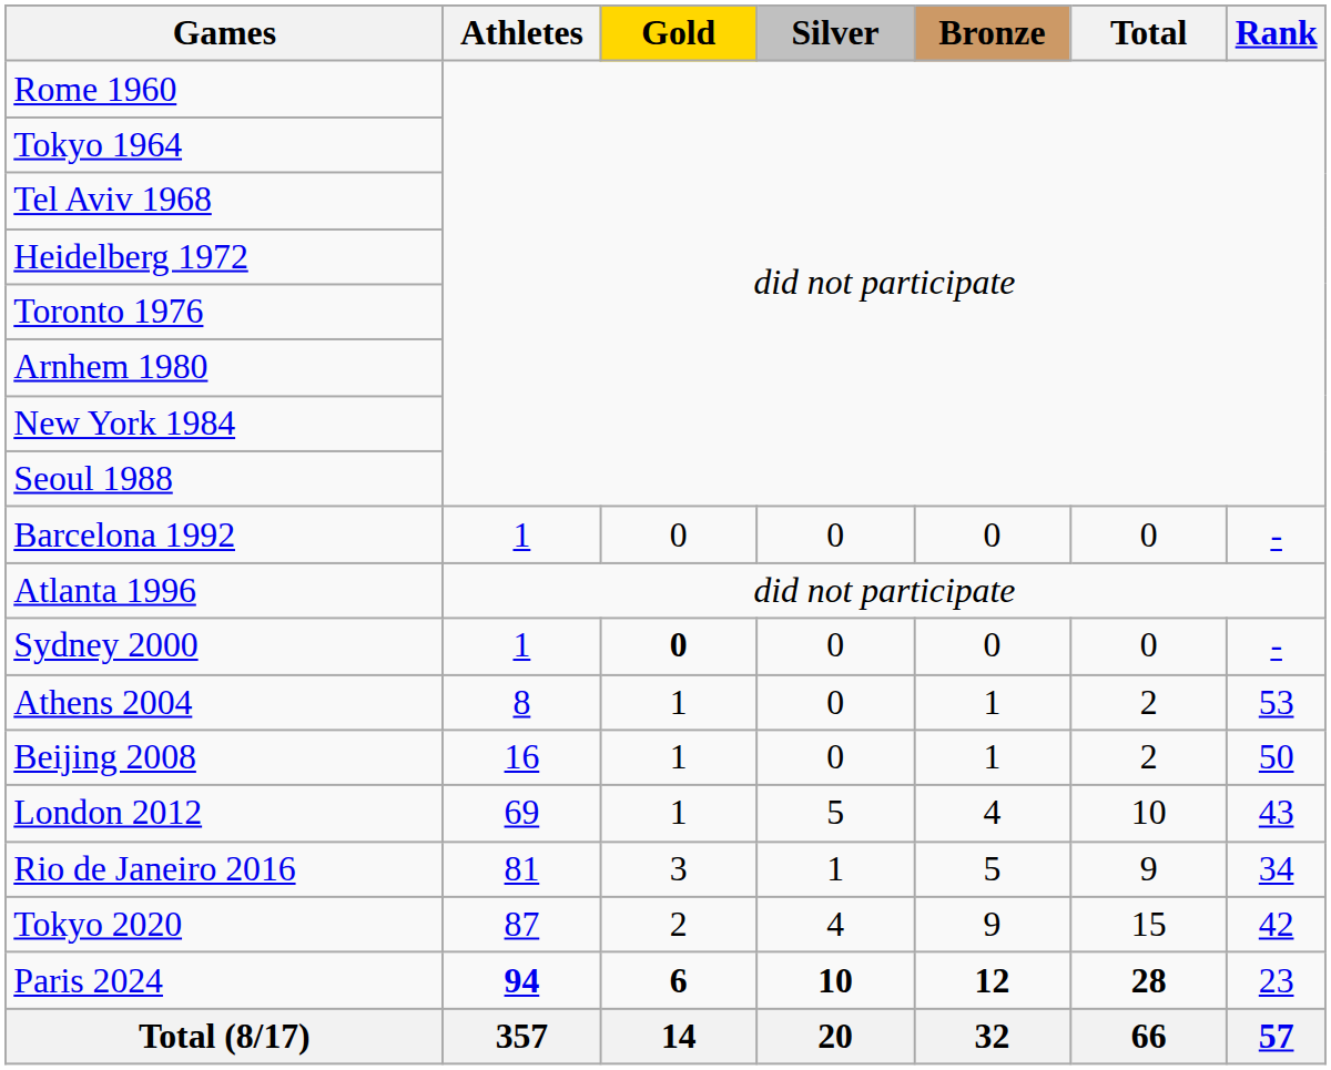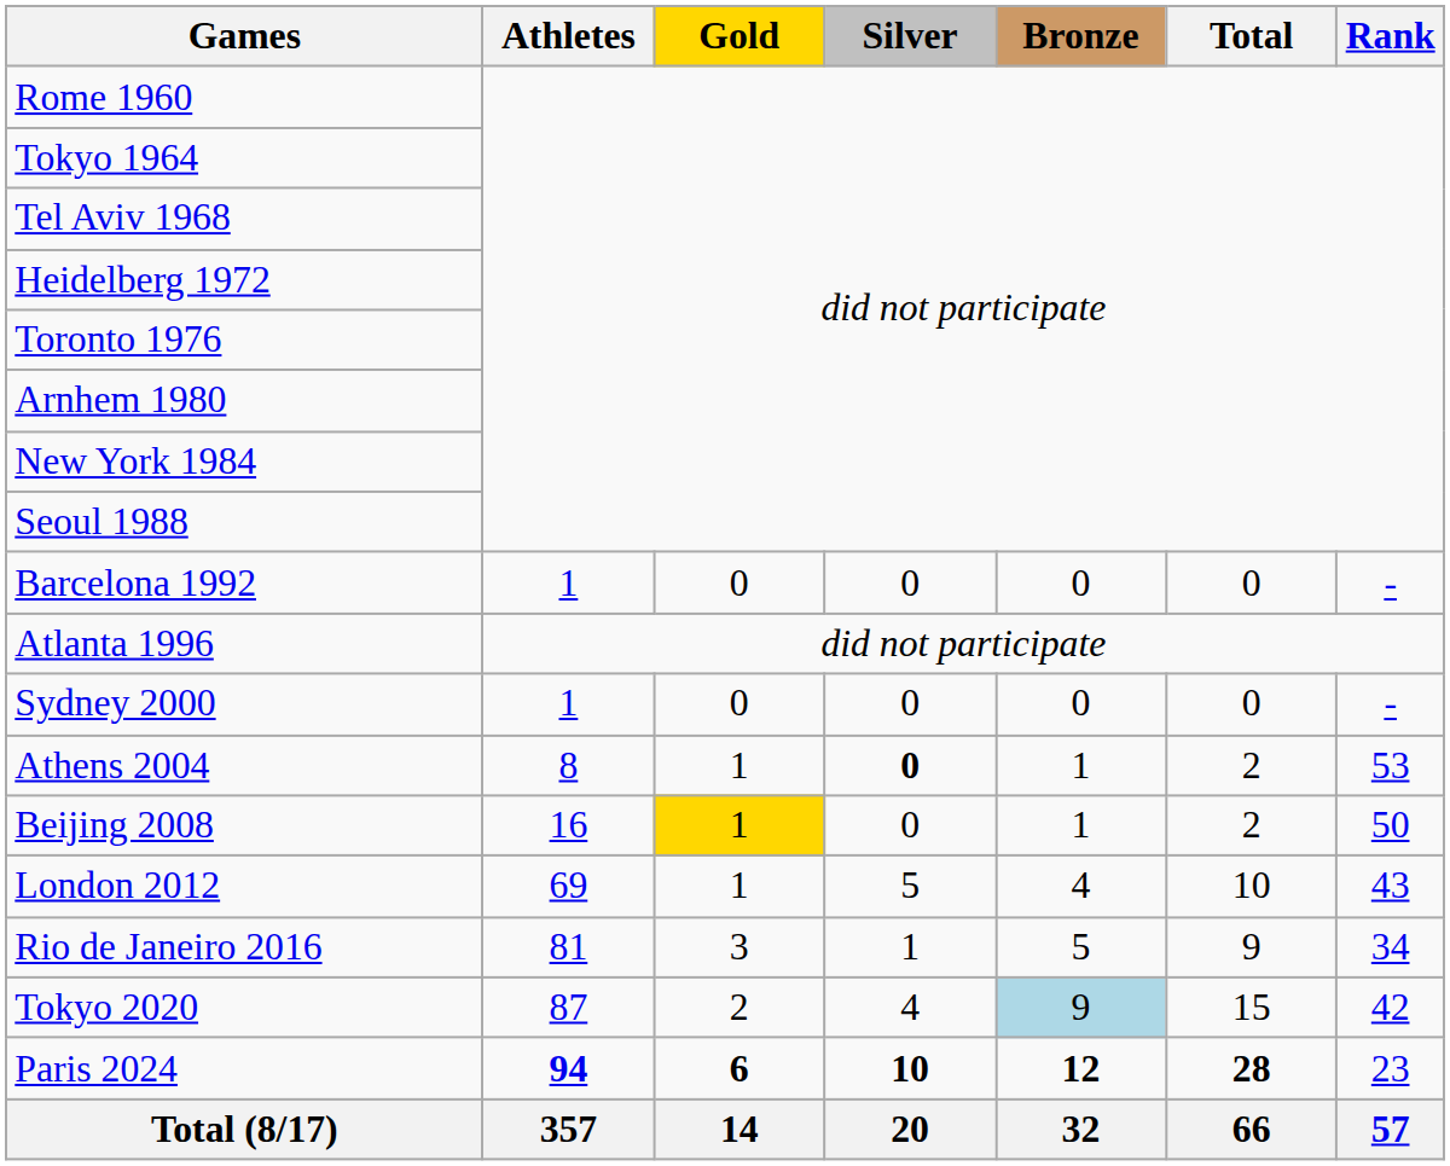Sydney 2000 | Gold: bold -> normal
Athens 2004 | Silver: normal -> bold
Beijing 2008 | Gold: no background -> gold background
Tokyo 2020 | Bronze: no background -> lightblue background
